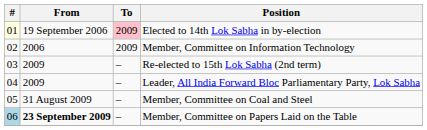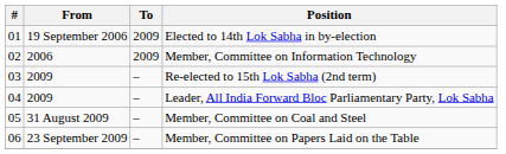Elected to 14th Lok Sabha in by-election | #: lightyellow background -> no background
Elected to 14th Lok Sabha in by-election | To: pink background -> no background
Member, Committee on Papers Laid on the Table | #: lightblue background -> no background
Member, Committee on Papers Laid on the Table | From: bold -> normal
